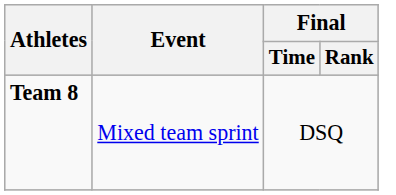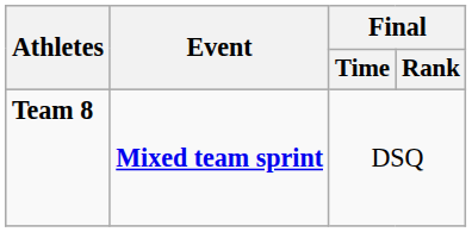Team 8 | Event: normal -> bold
